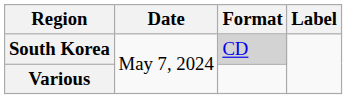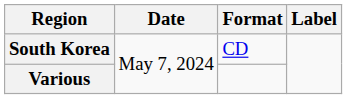South Korea | Format: lightgrey background -> no background
